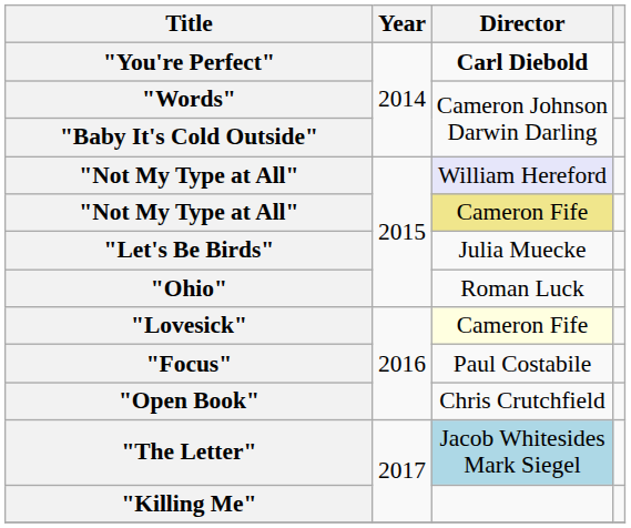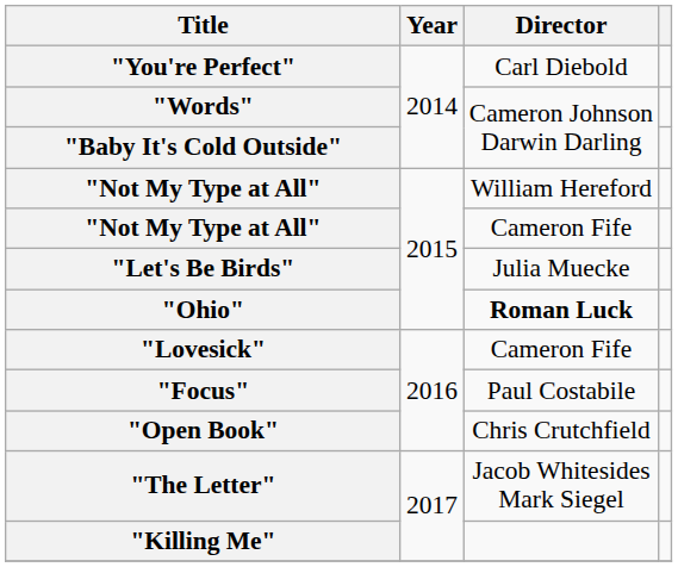"You're Perfect" | Director: bold -> normal
"Not My Type at All" / William Hereford | Director: lavender background -> no background
"Not My Type at All" / Cameron Fife | Director: khaki background -> no background
"Ohio" | Director: normal -> bold
"Lovesick" | Director: lightyellow background -> no background
"The Letter" | Director: lightblue background -> no background
